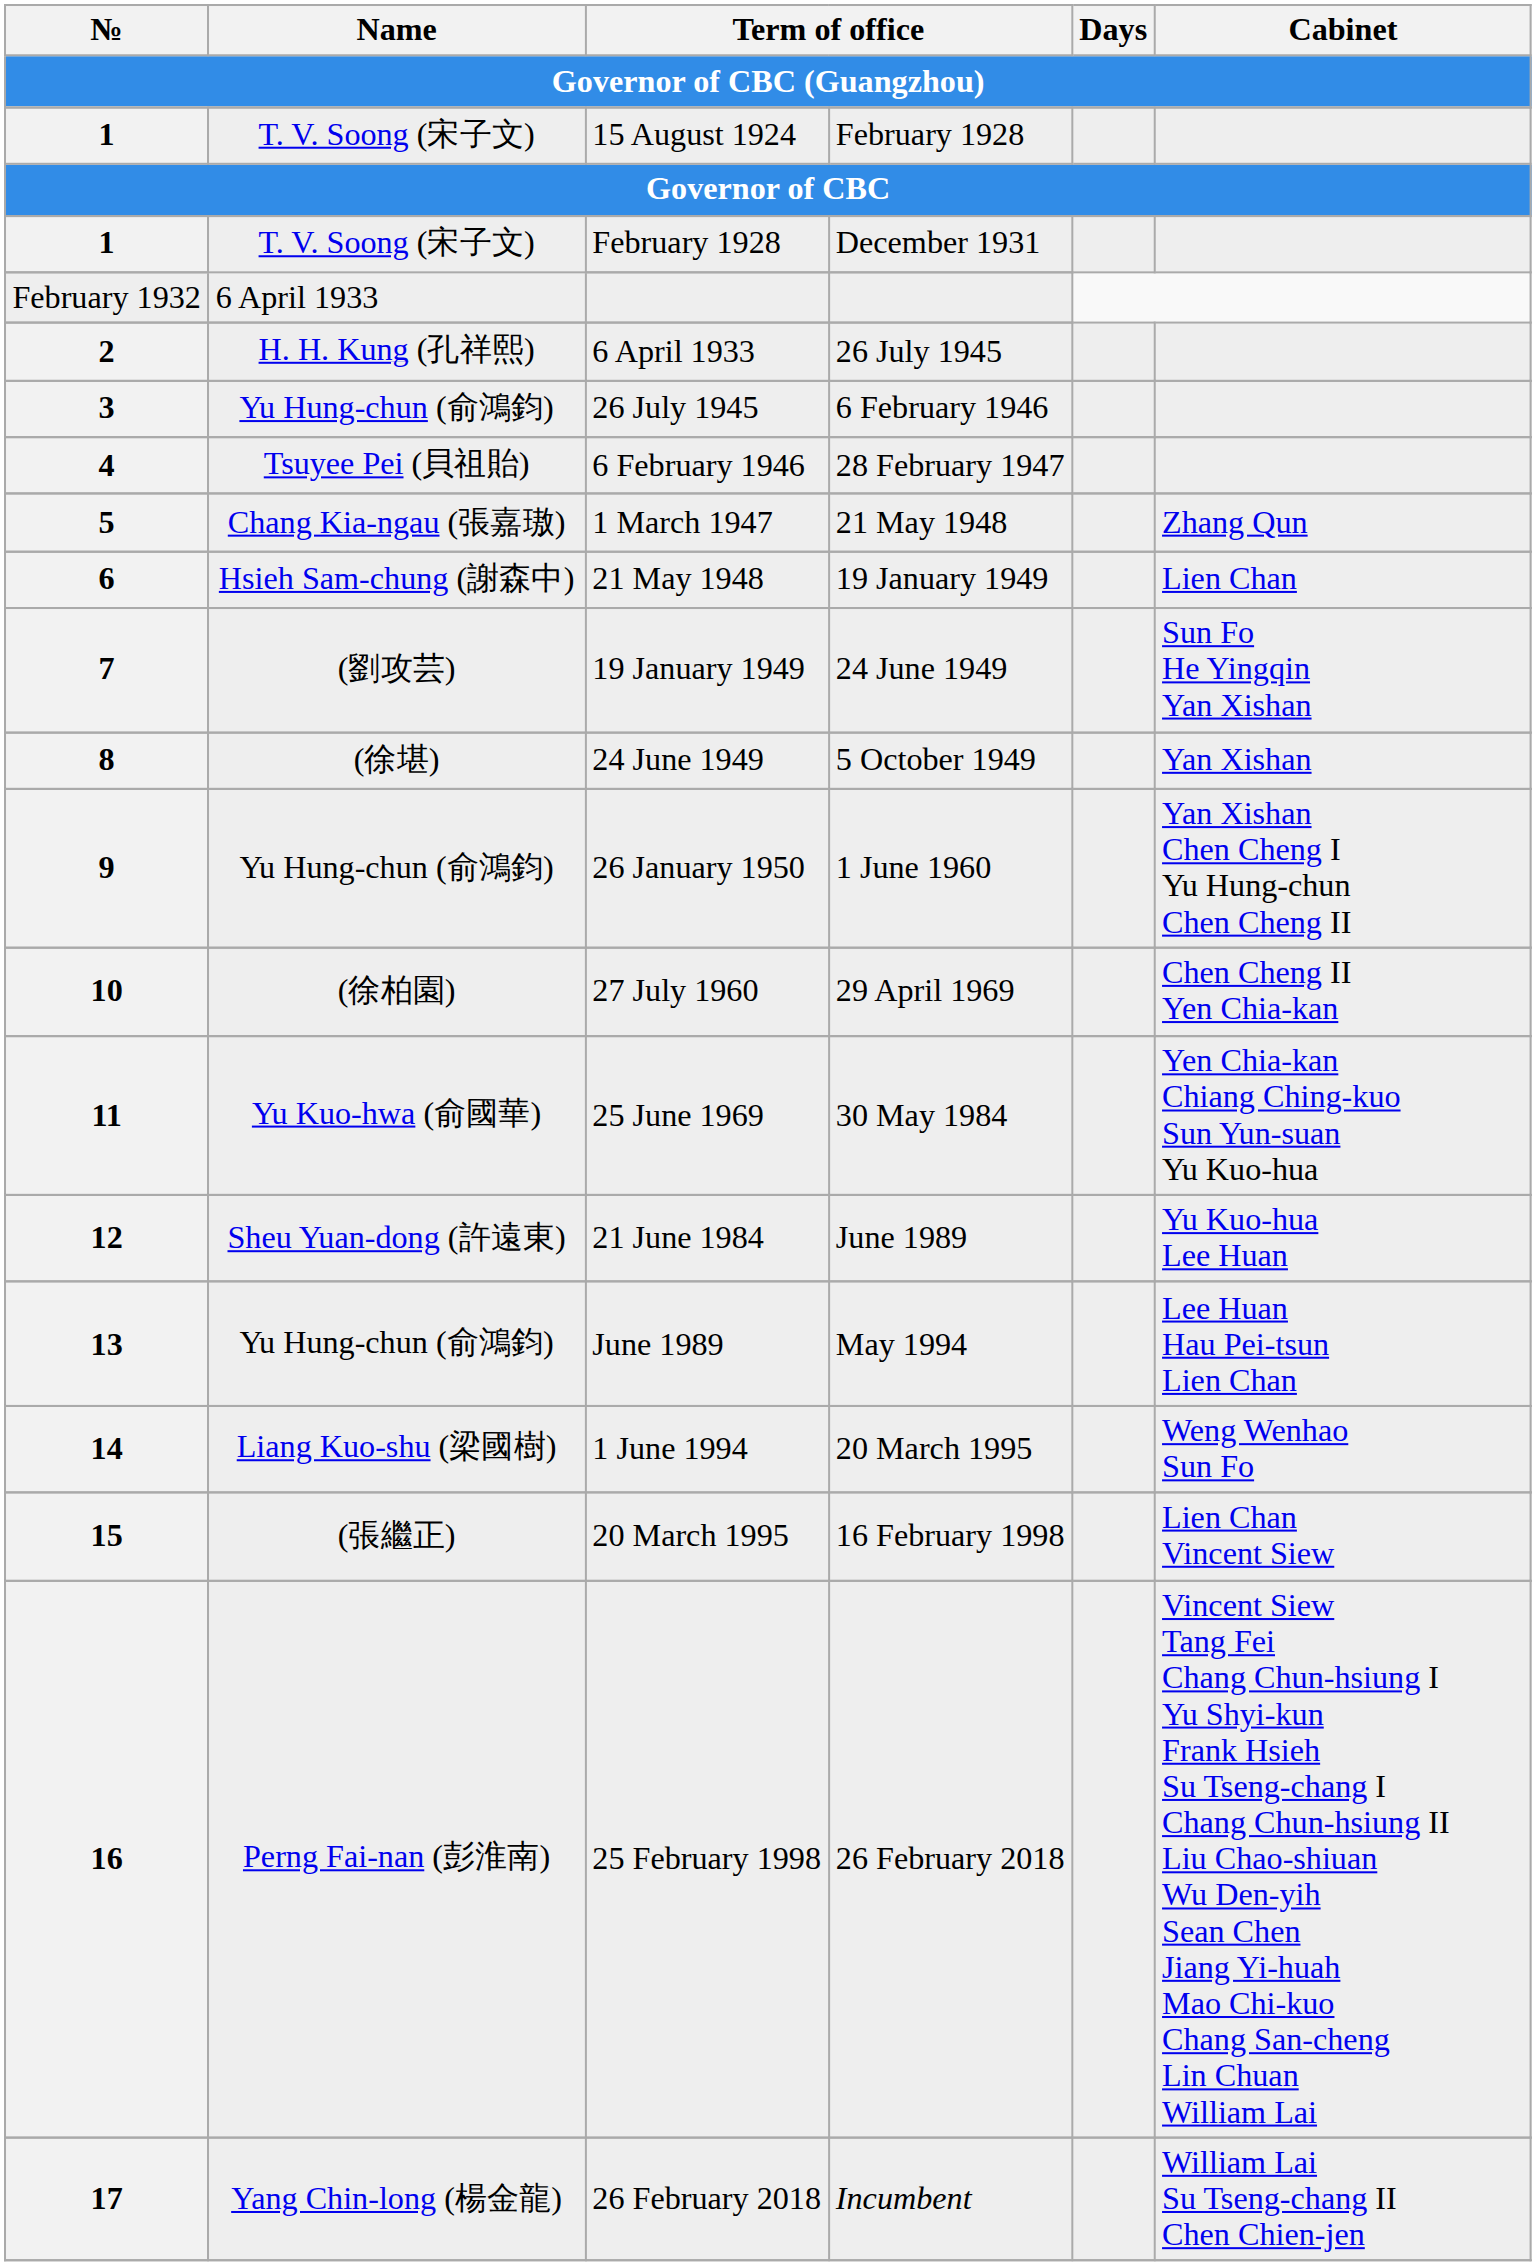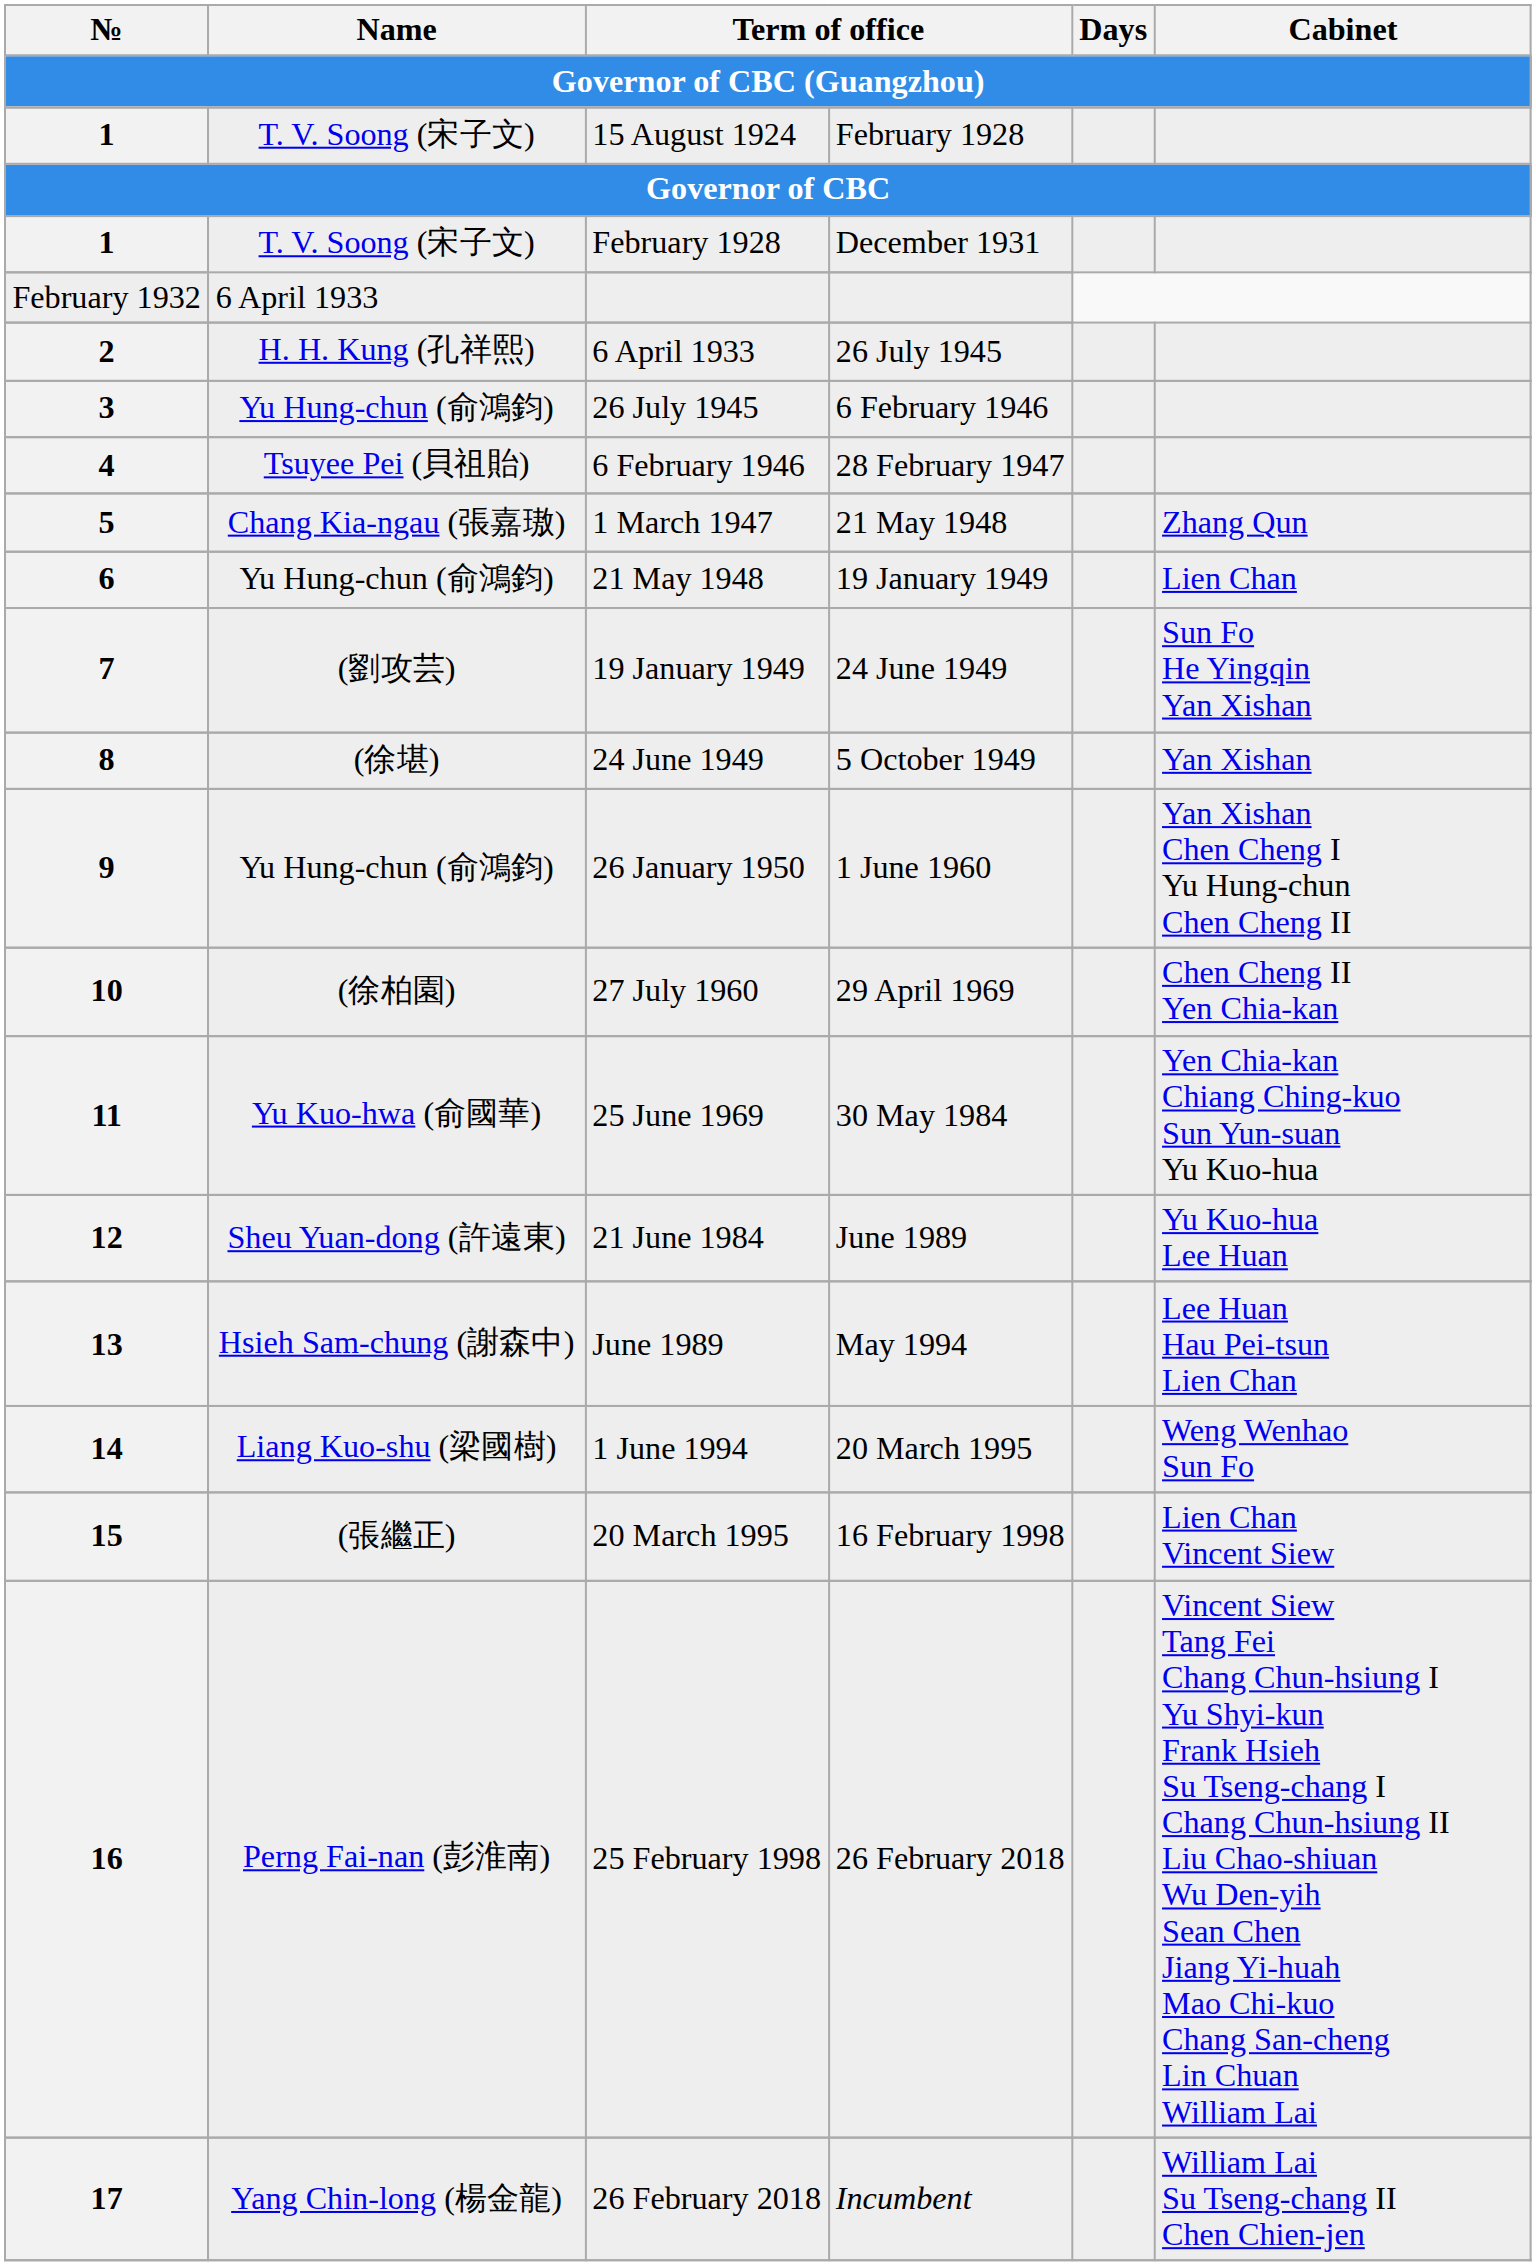6 | Name: Hsieh Sam-chung (謝森中) -> Yu Hung-chun (俞鴻鈞)
13 | Name: Yu Hung-chun (俞鴻鈞) -> Hsieh Sam-chung (謝森中)
